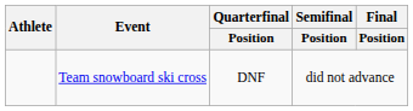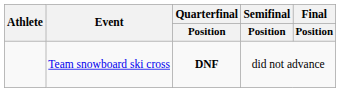Team snowboard ski cross | Quarterfinal / Position: normal -> bold
